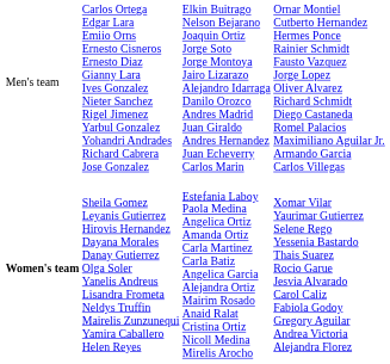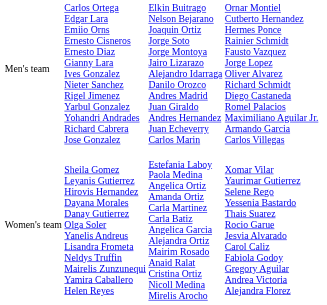Women's team | column 1: bold -> normal
